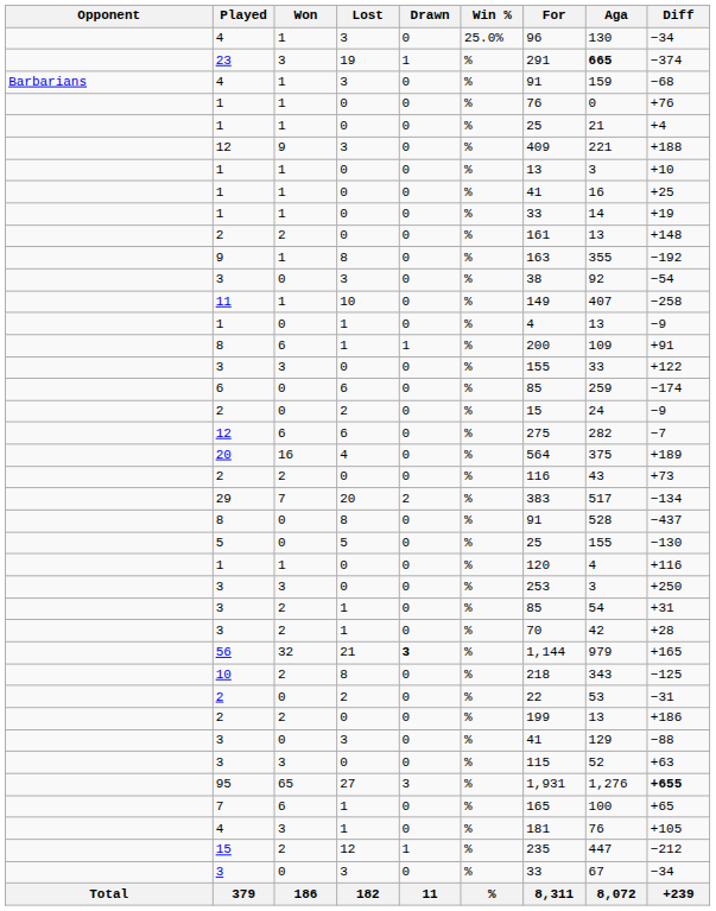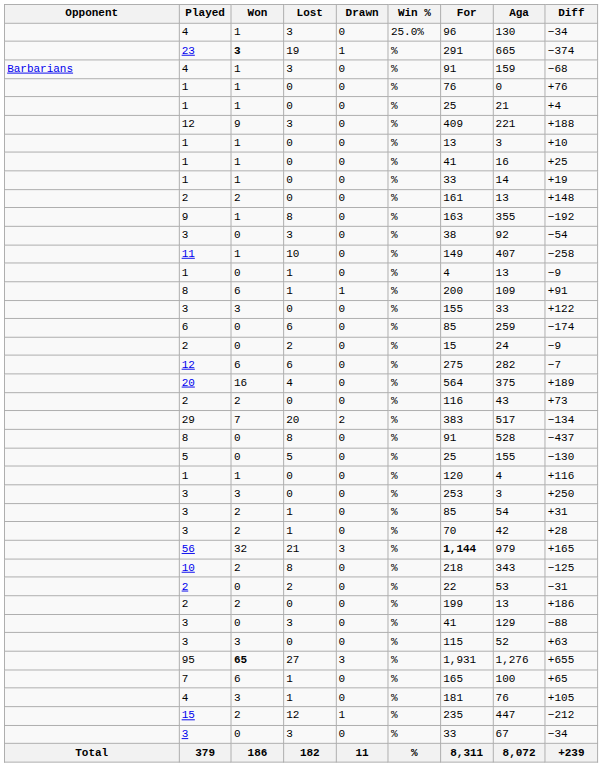23 | Won: normal -> bold
23 | Aga: bold -> normal
56 | Drawn: bold -> normal
56 | For: normal -> bold
95 | Won: normal -> bold
95 | Diff: bold -> normal
